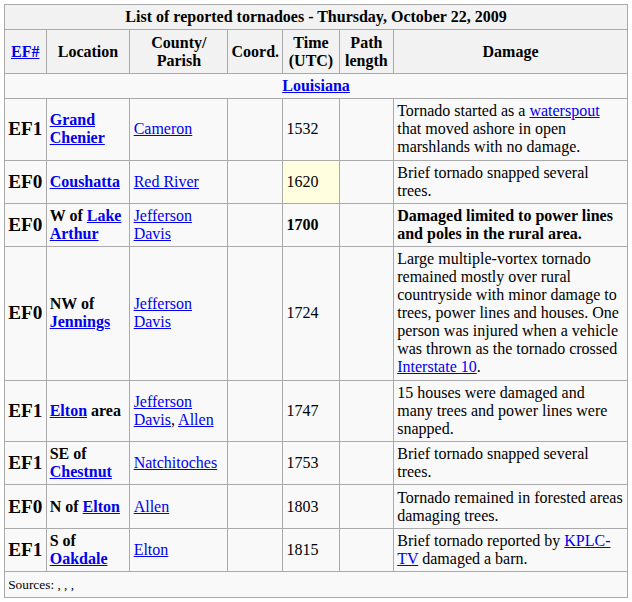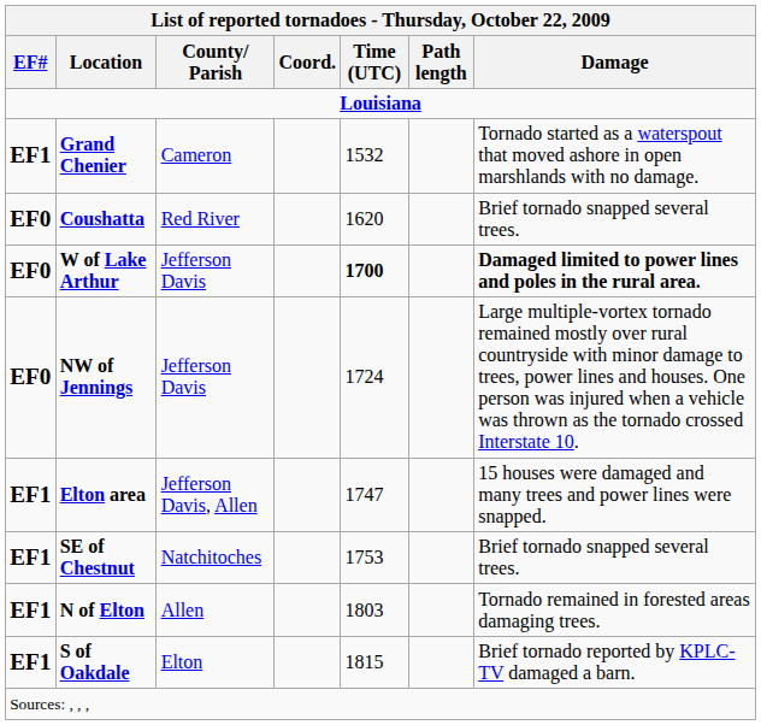Coushatta | Time (UTC): lightyellow background -> no background
N of Elton | EF#: EF0 -> EF1
